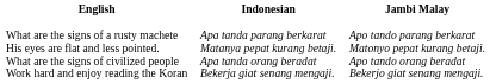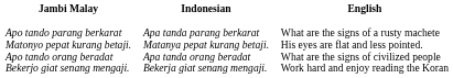columns swapped: Jambi Malay <-> English
